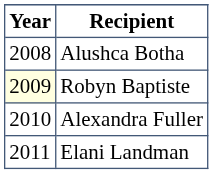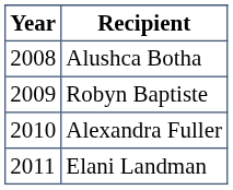Robyn Baptiste | Year: lightyellow background -> no background
